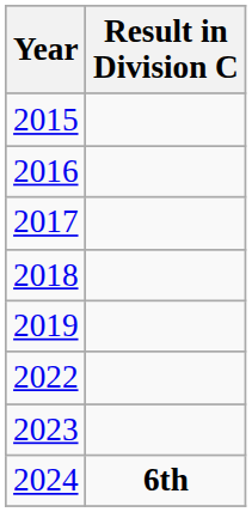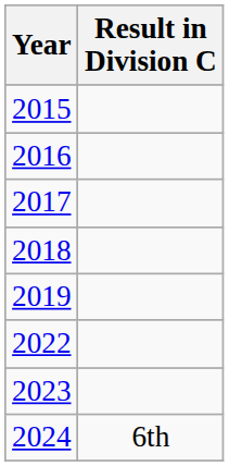2024 | Result in Division C: bold -> normal
